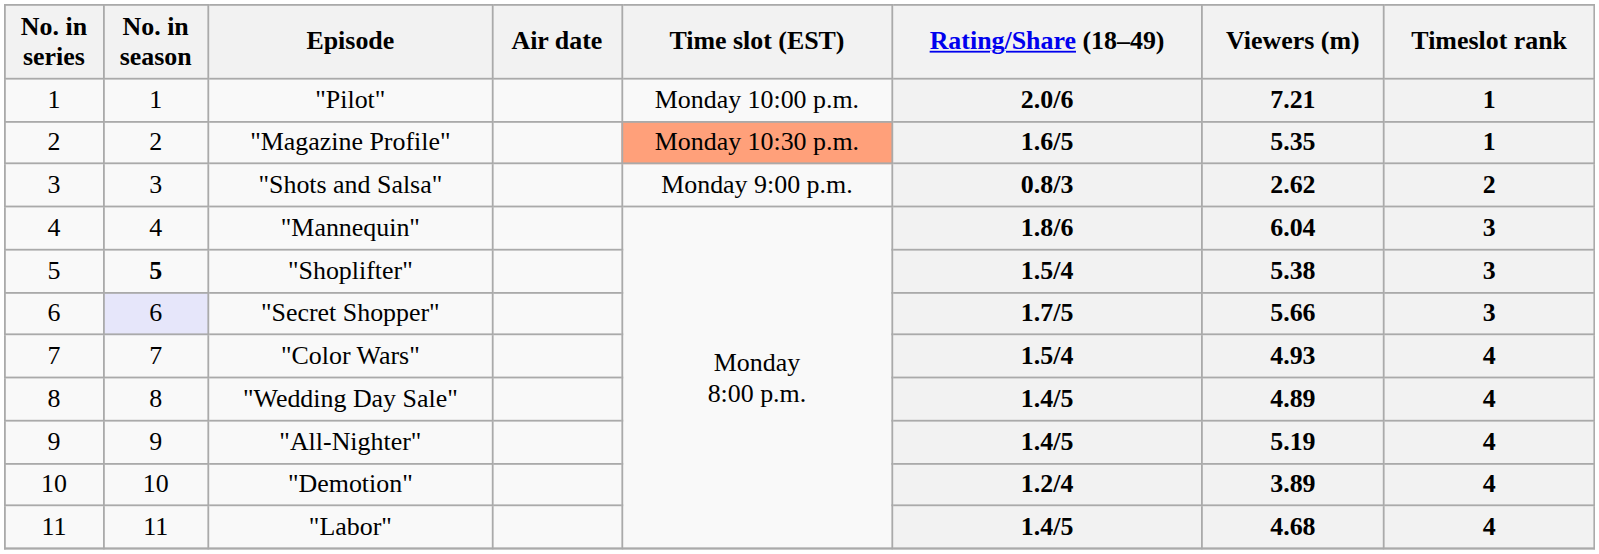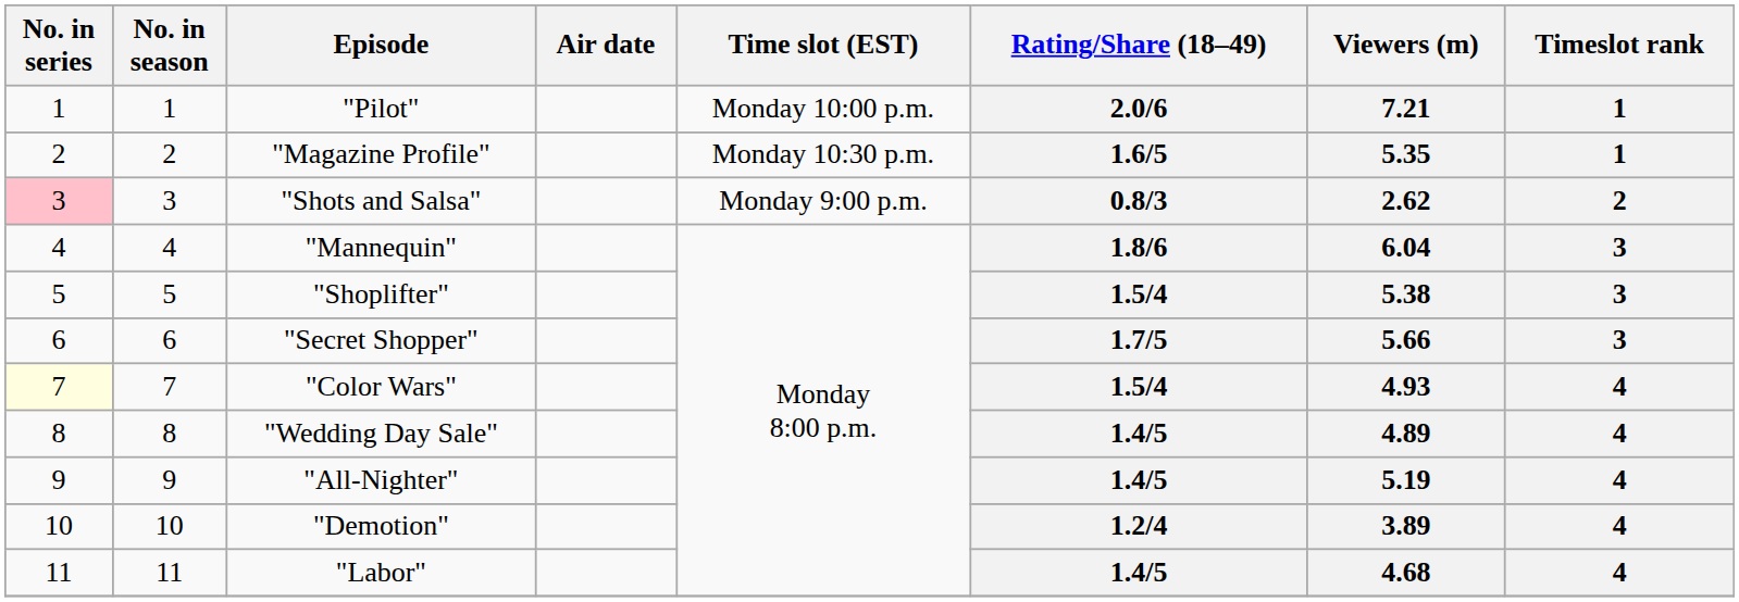"Magazine Profile" | Time slot (EST): lightsalmon background -> no background
"Shots and Salsa" | No. in series: no background -> pink background
"Shoplifter" | No. in season: bold -> normal
"Secret Shopper" | No. in season: lavender background -> no background
"Color Wars" | No. in series: no background -> lightyellow background
